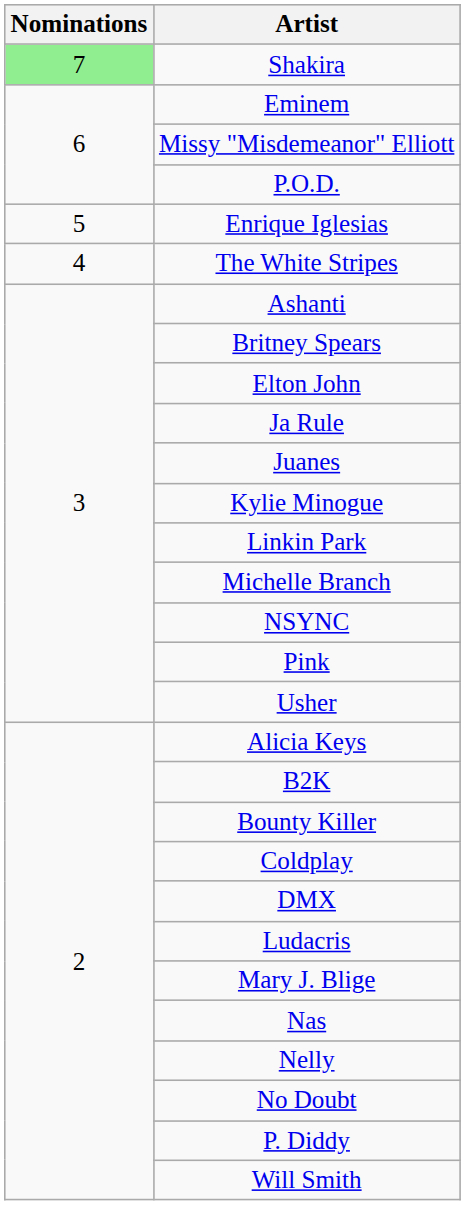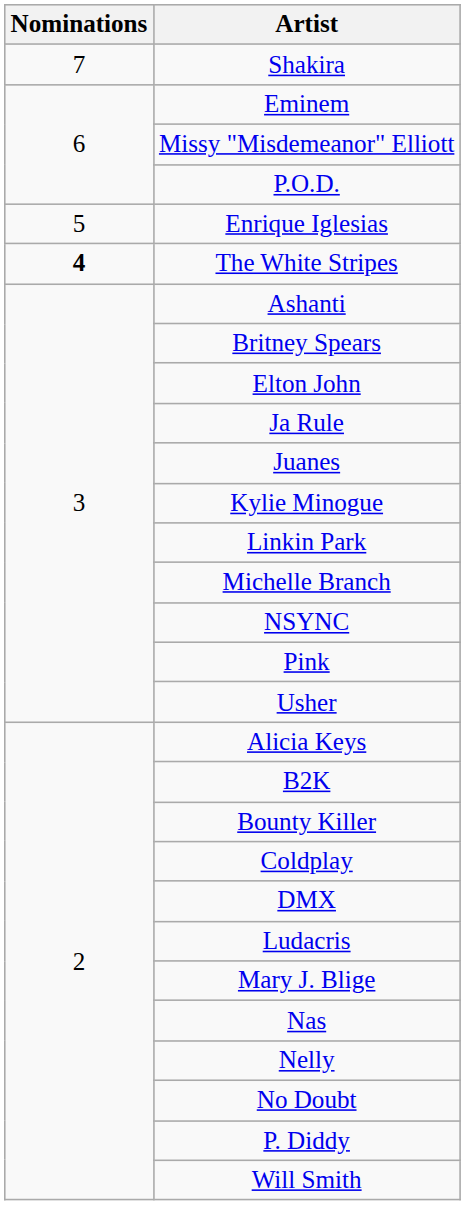Shakira | Nominations: lightgreen background -> no background
The White Stripes | Nominations: normal -> bold
